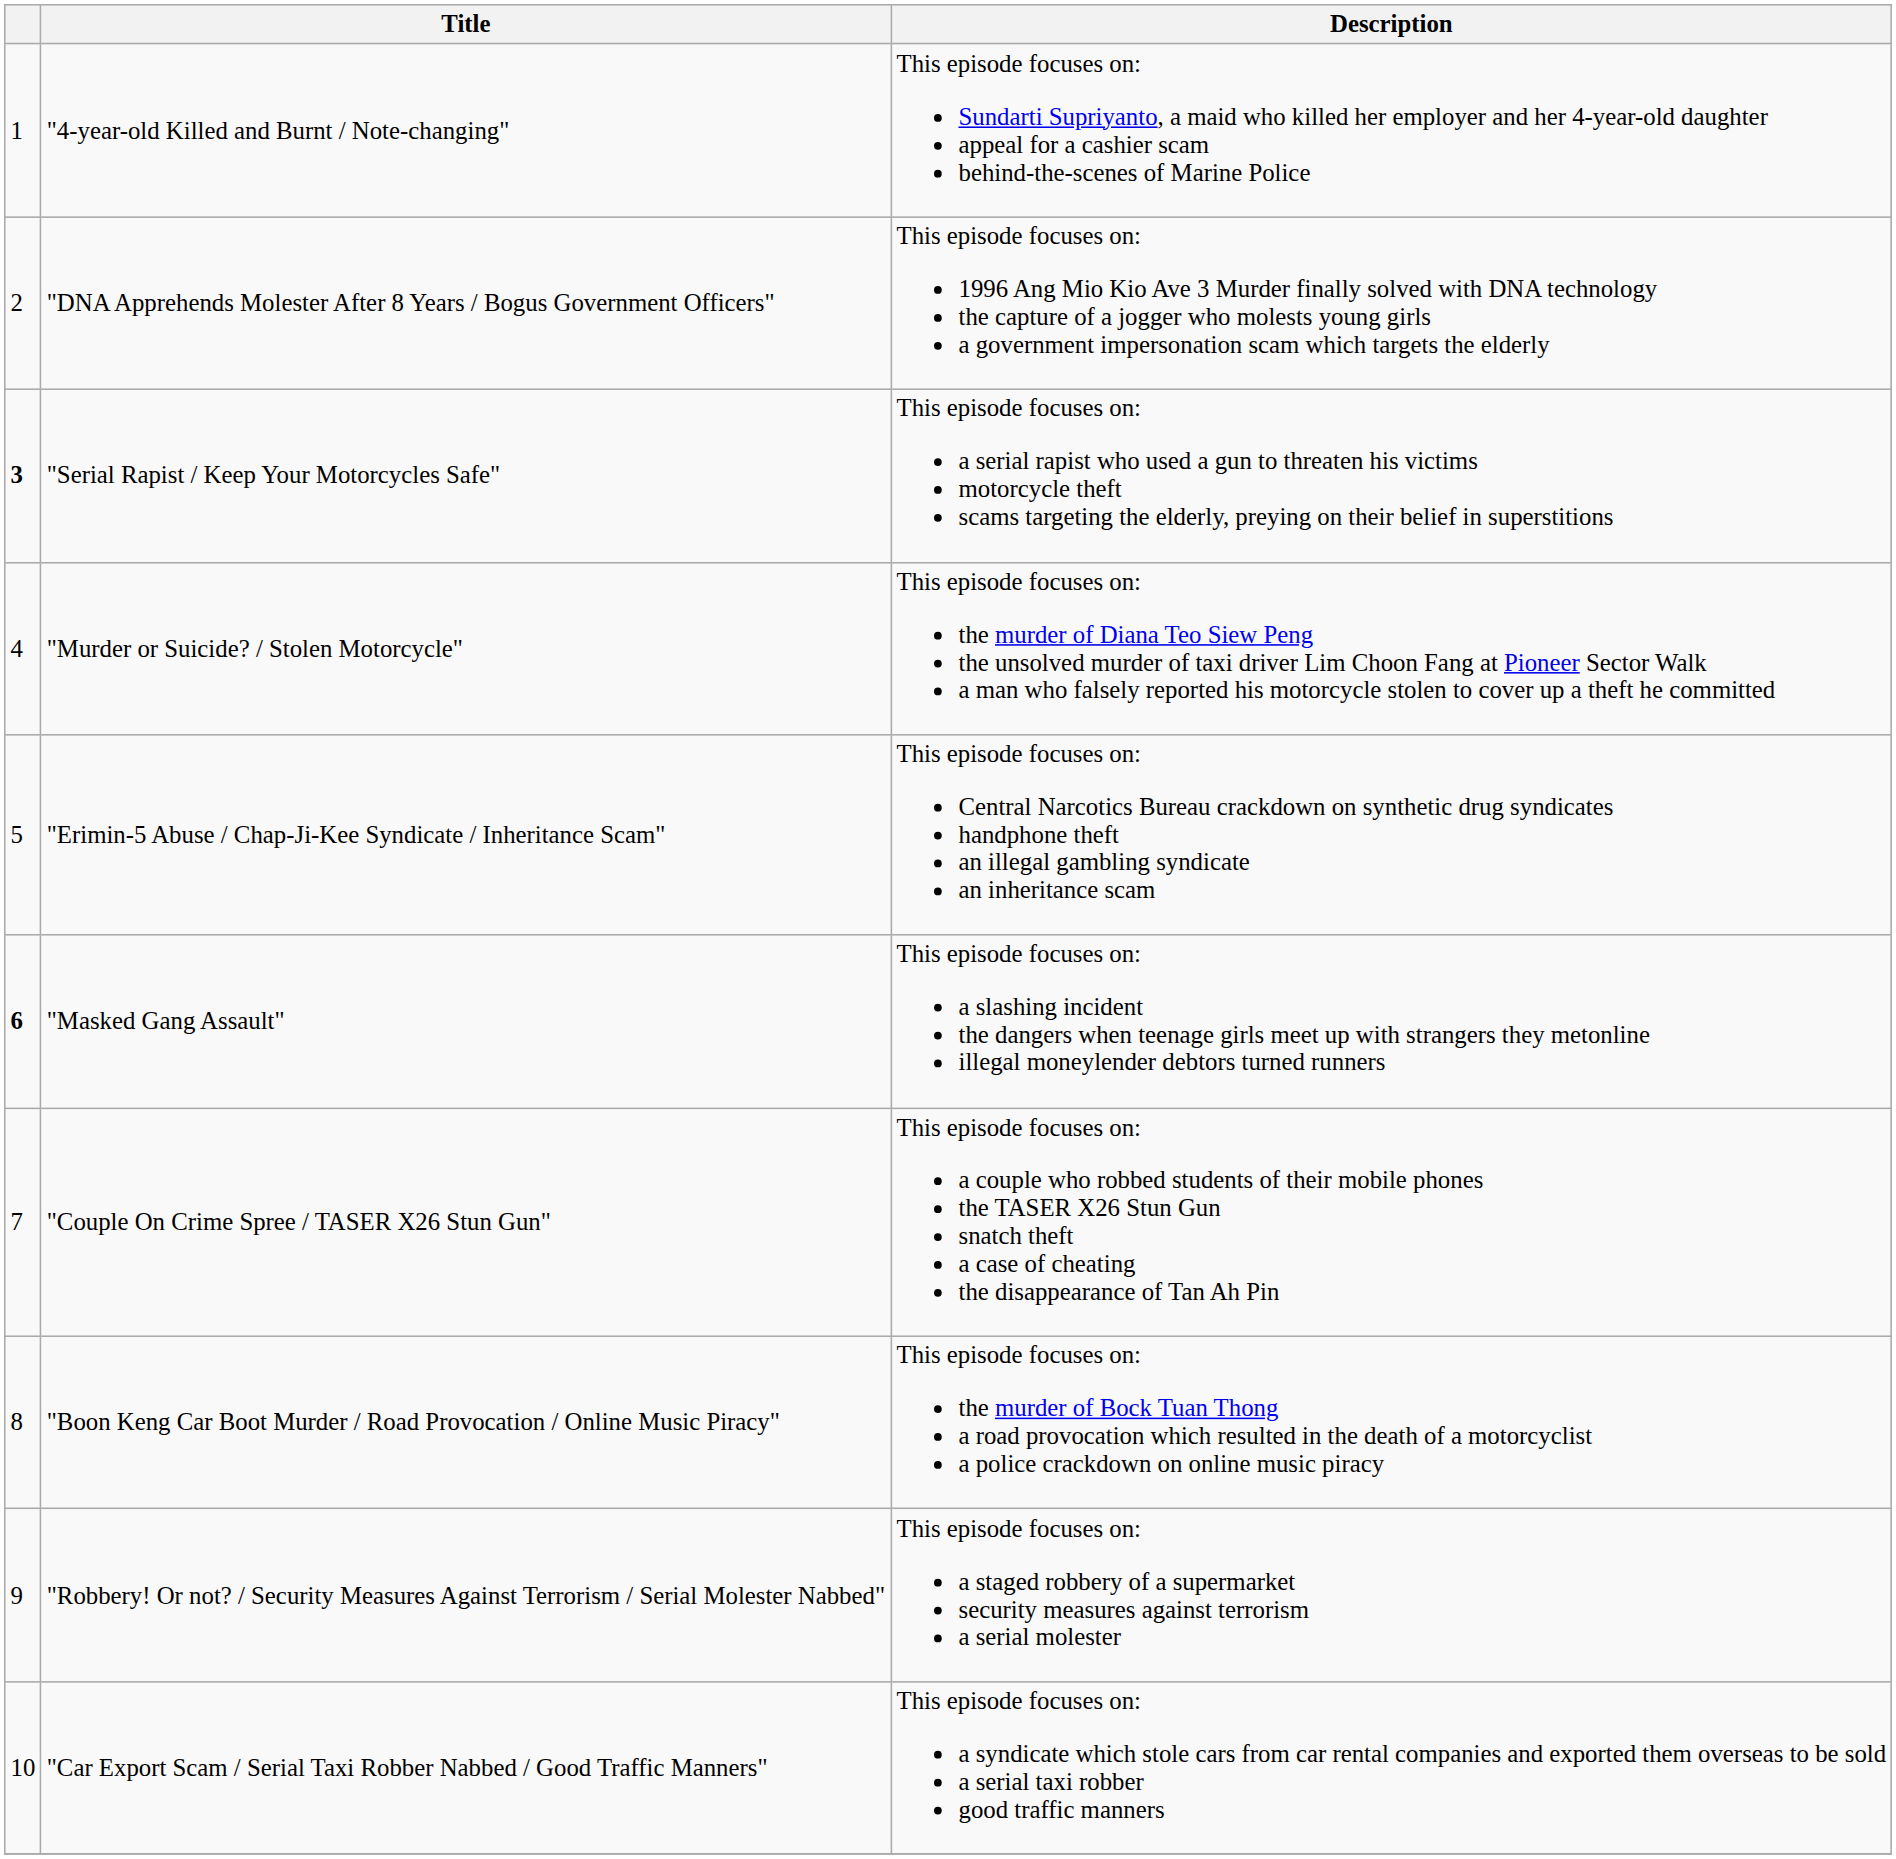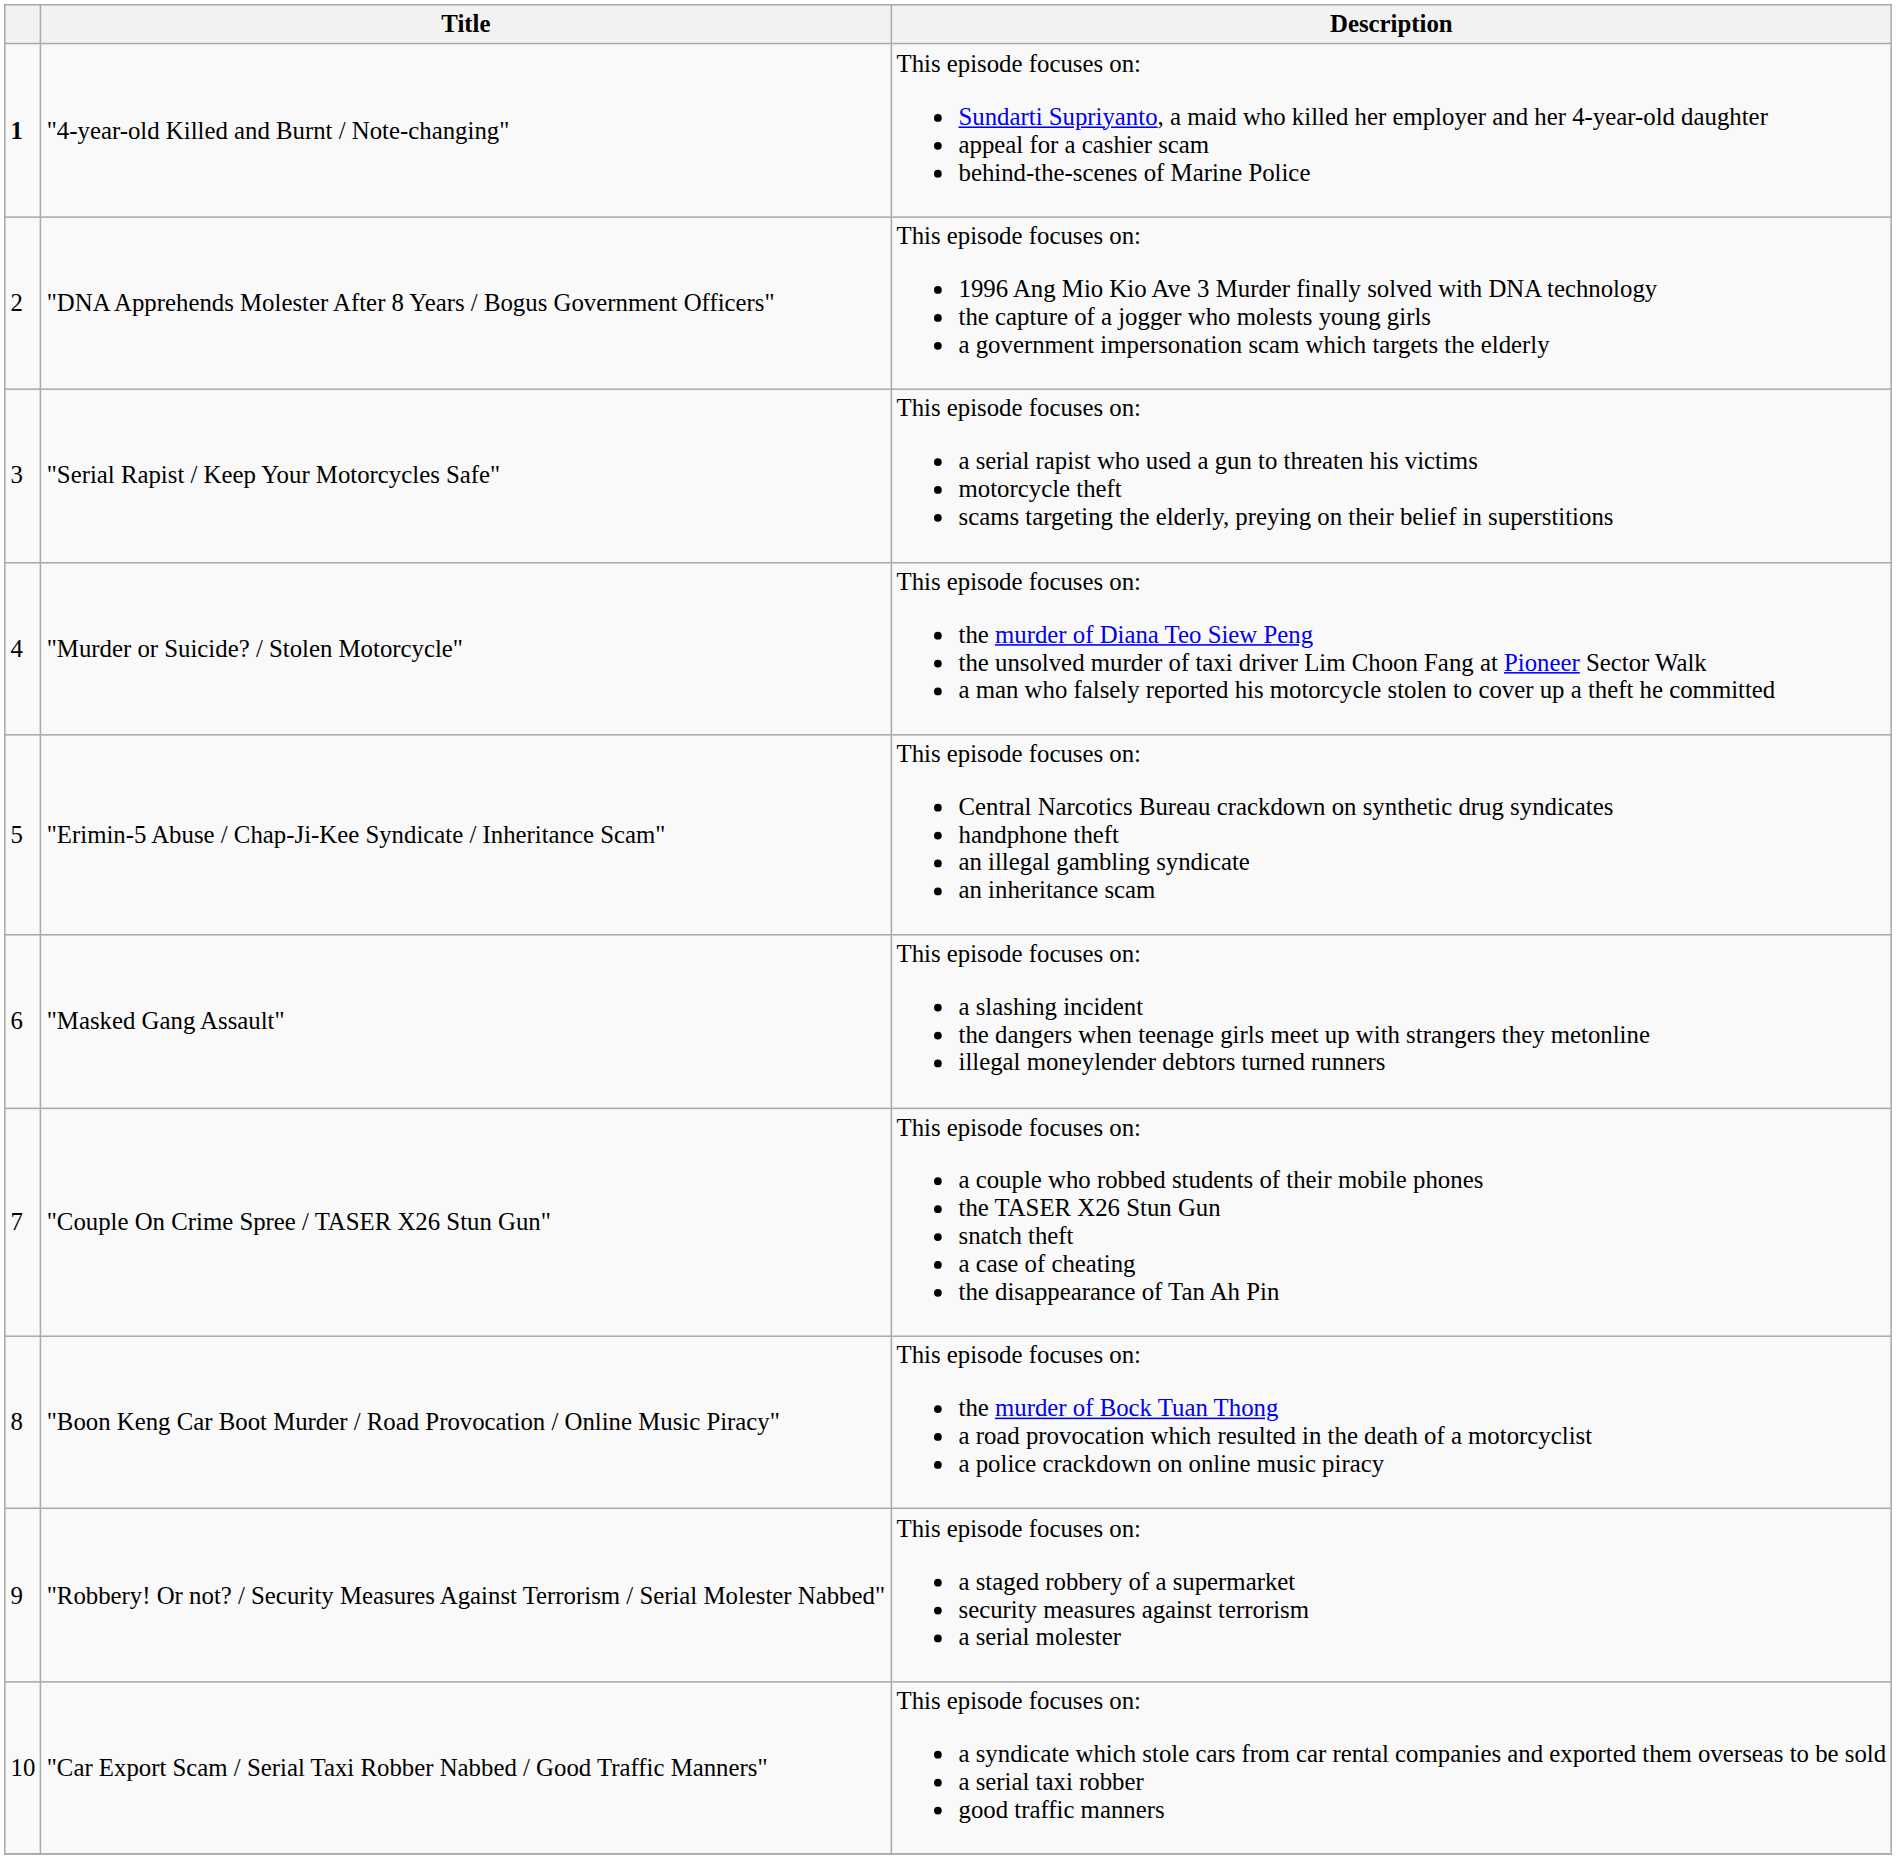"4-year-old Killed and Burnt / Note-changing" | column 1: normal -> bold
"Serial Rapist / Keep Your Motorcycles Safe" | column 1: bold -> normal
"Masked Gang Assault" | column 1: bold -> normal
